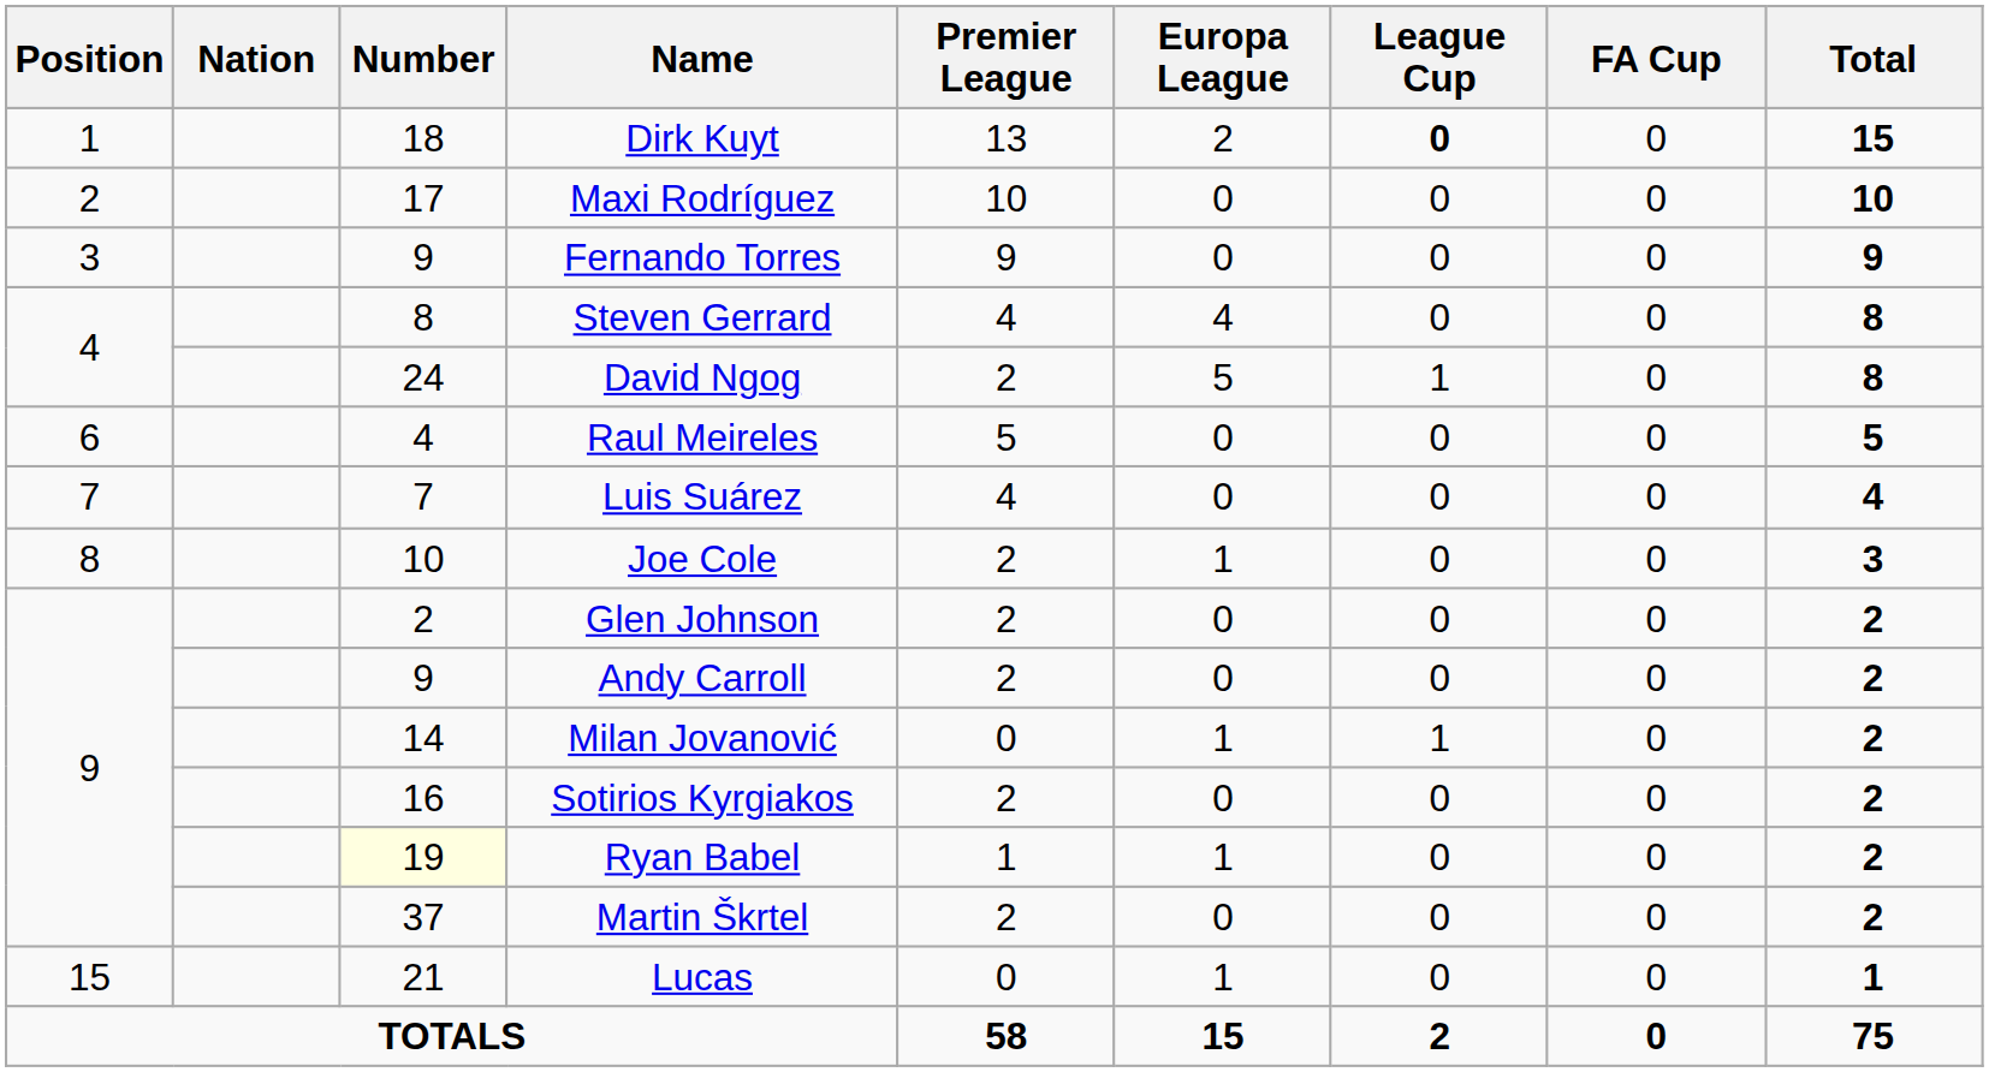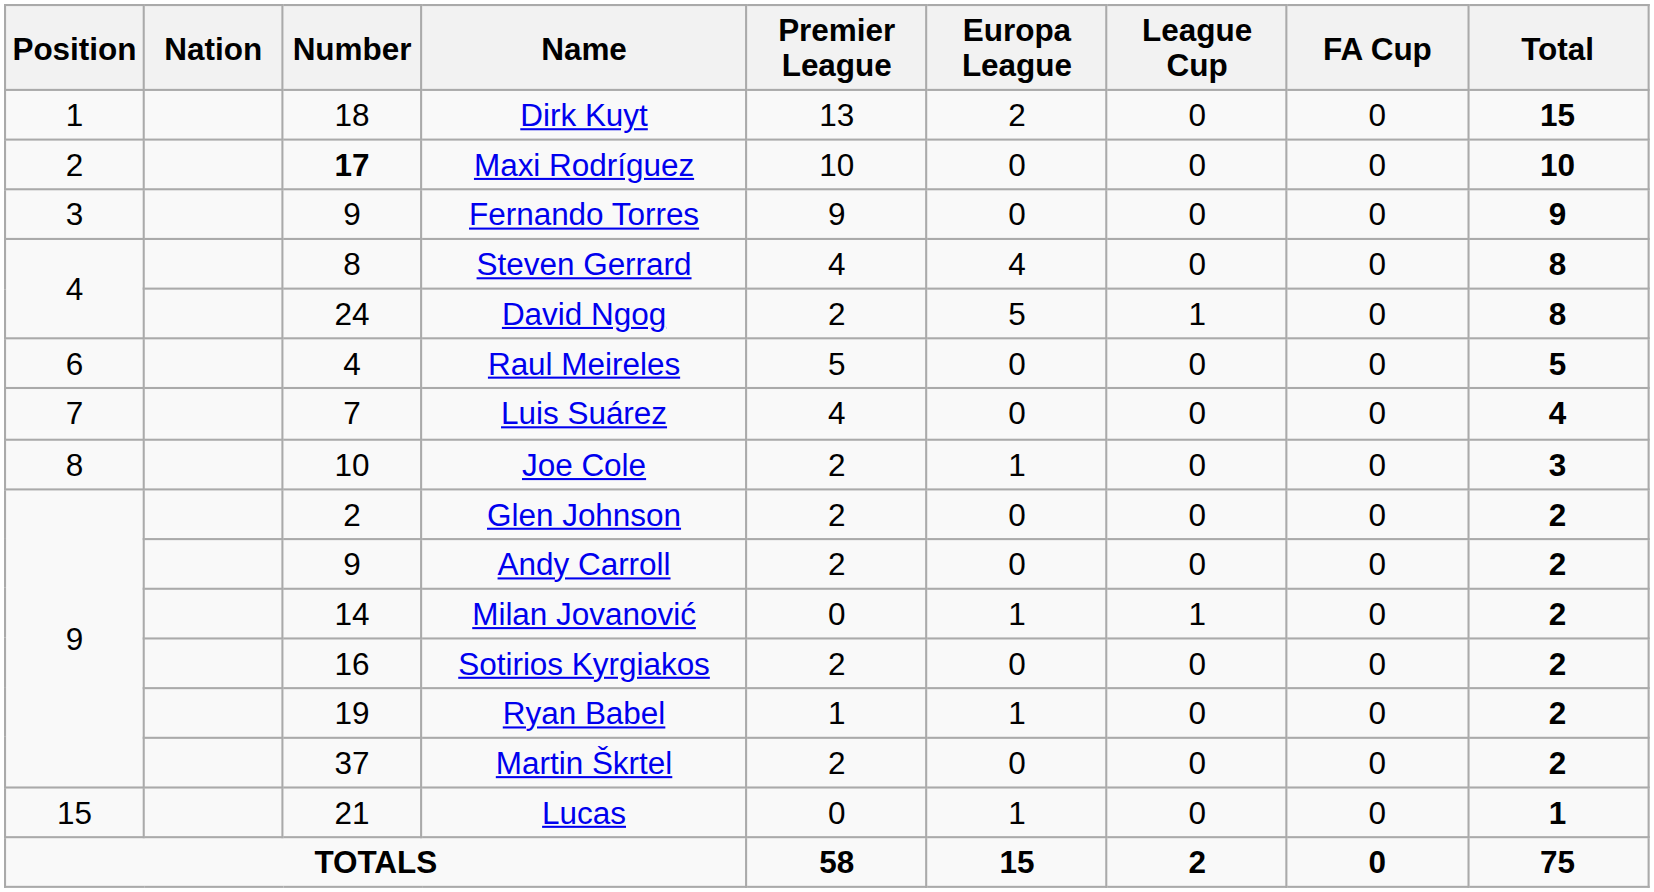Dirk Kuyt | League Cup: bold -> normal
Maxi Rodríguez | Number: normal -> bold
Ryan Babel | Number: lightyellow background -> no background
